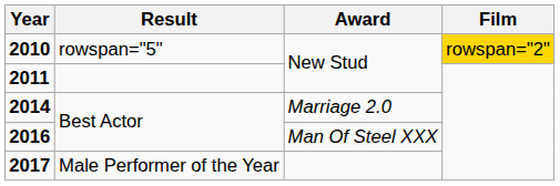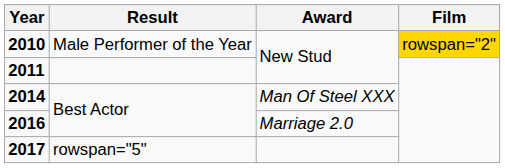2010 | Result: rowspan="5" -> Male Performer of the Year
2014 | Award: Marriage 2.0 -> Man Of Steel XXX
2016 | Award: Man Of Steel XXX -> Marriage 2.0
2017 | Result: Male Performer of the Year -> rowspan="5"
